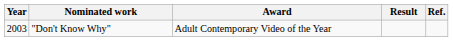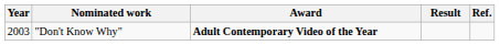"Don't Know Why" | Award: normal -> bold
